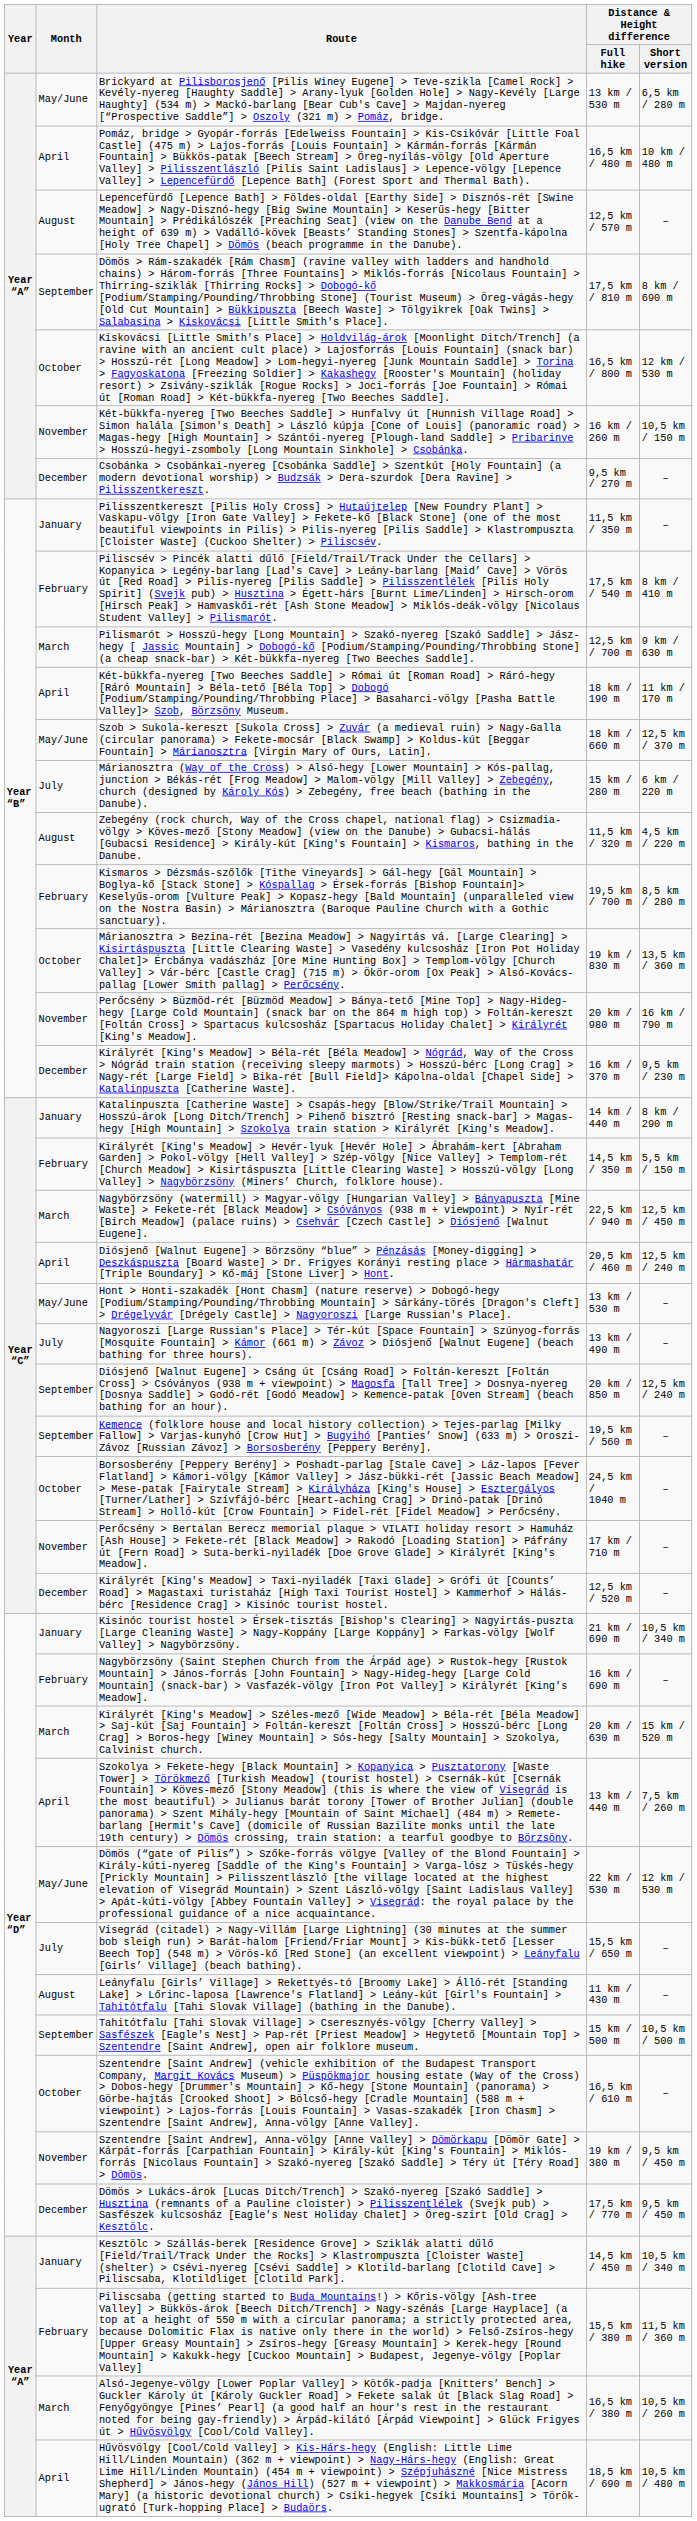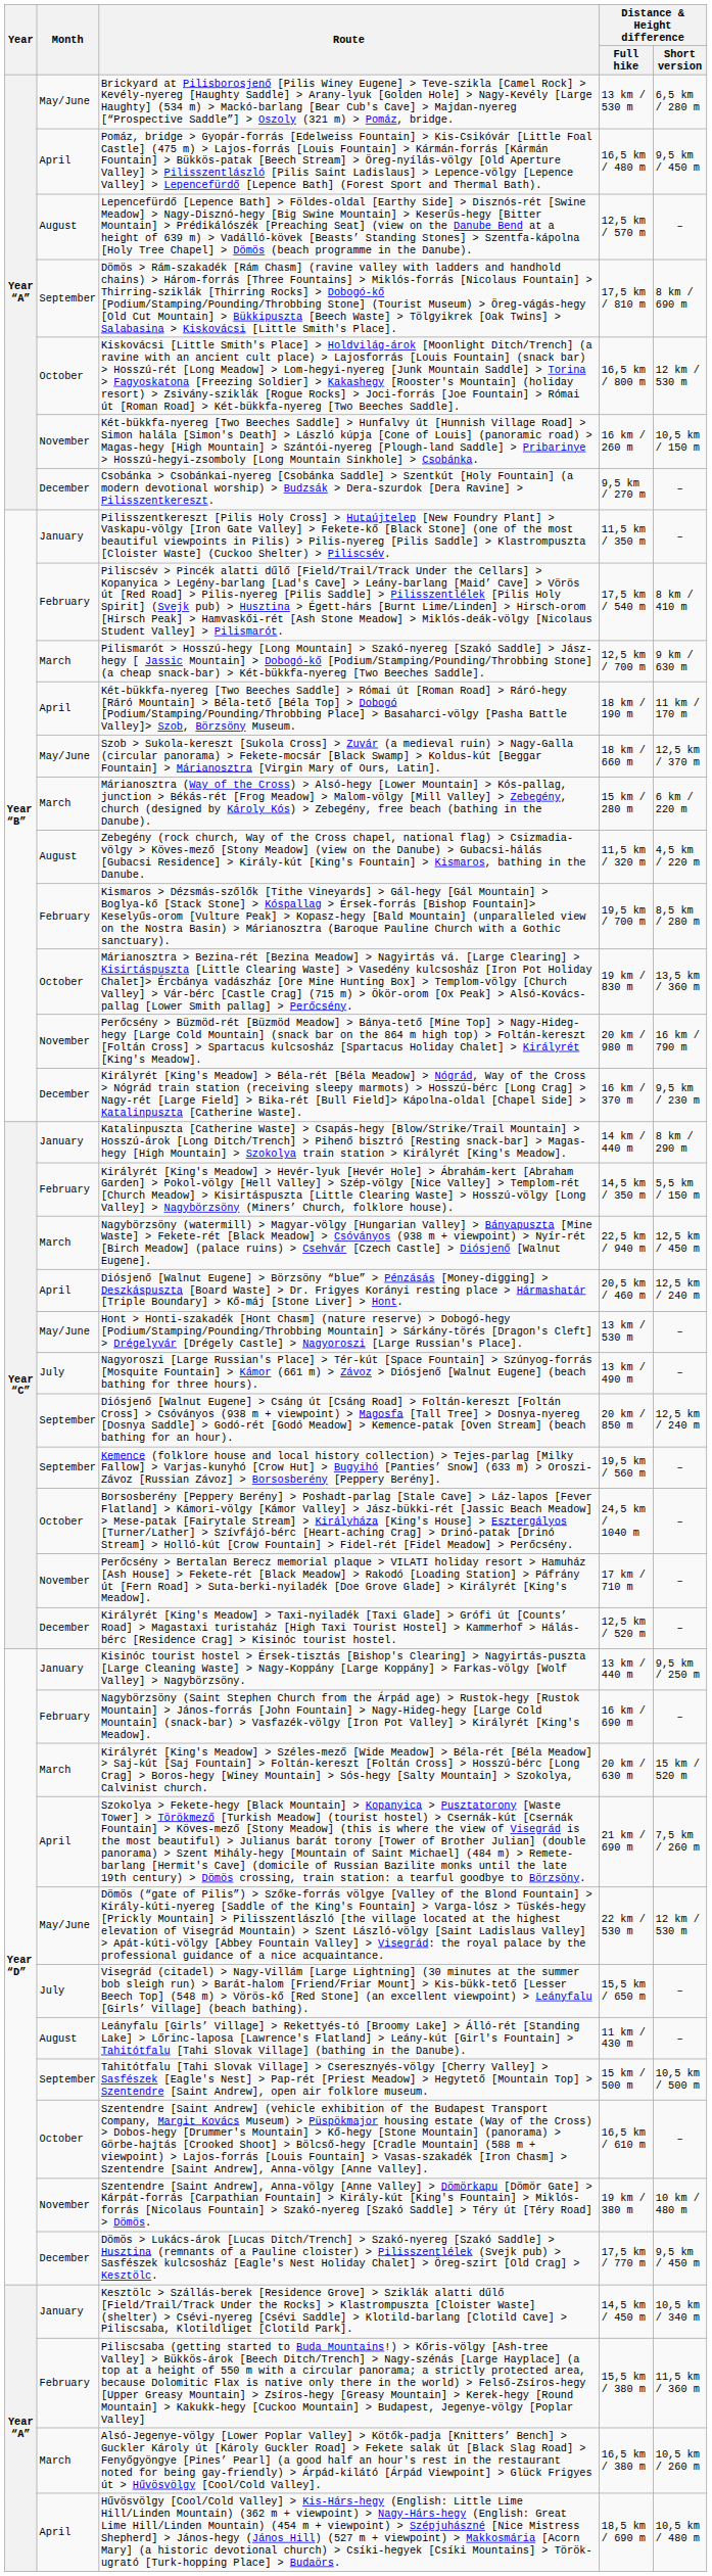row 4 | Distance & Height difference / Short version: 10 km / 480 m -> 9,5 km / 450 m
row 15 | Month: July -> March
row 32 | Distance & Height difference / Full hike: 21 km / 690 m -> 13 km / 440 m
row 32 | Distance & Height difference / Short version: 10,5 km / 340 m -> 9,5 km / 250 m
row 35 | Distance & Height difference / Full hike: 13 km / 440 m -> 21 km / 690 m
row 41 | Distance & Height difference / Short version: 9,5 km / 450 m -> 10 km / 480 m
